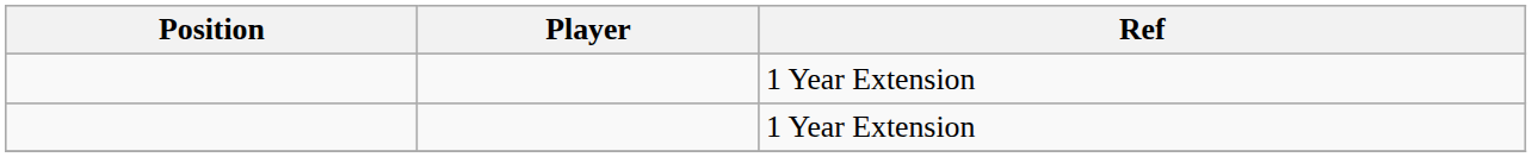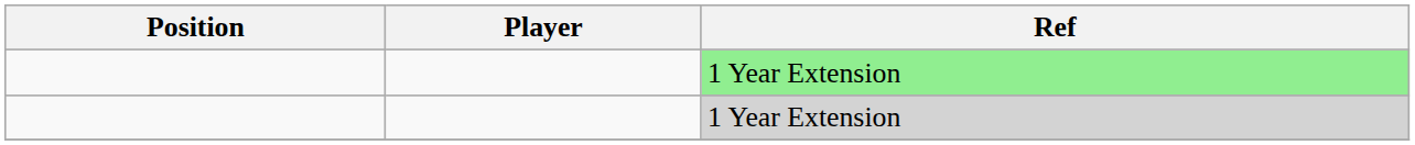row 2 | Ref: no background -> lightgreen background
row 3 | Ref: no background -> lightgrey background
